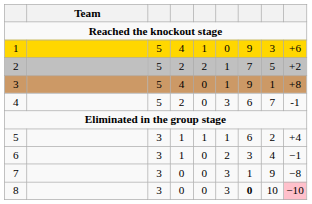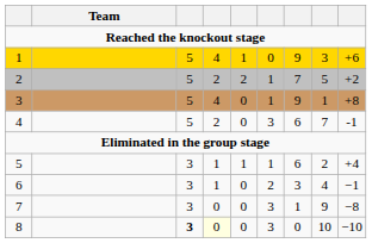8 | column 3: normal -> bold
8 | column 4: no background -> lightyellow background
8 | column 7: bold -> normal
8 | column 9: pink background -> no background
